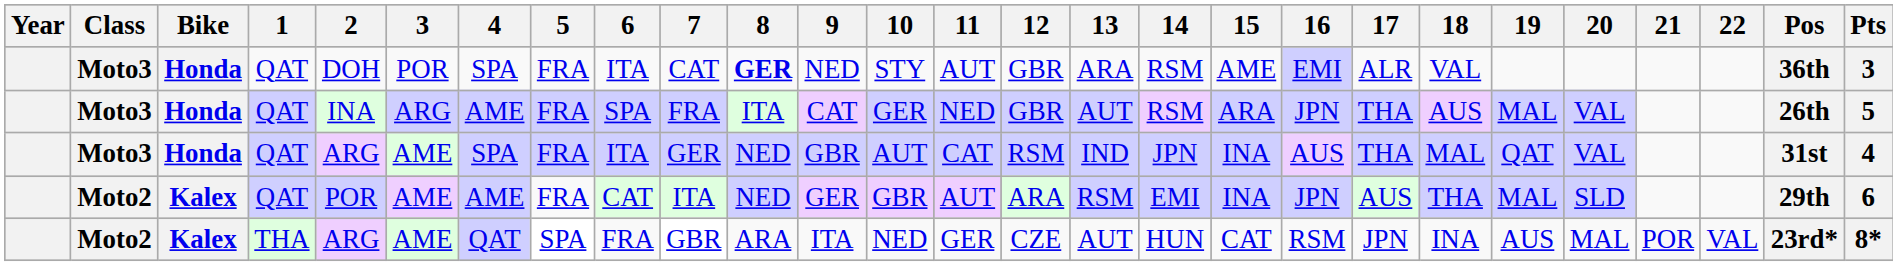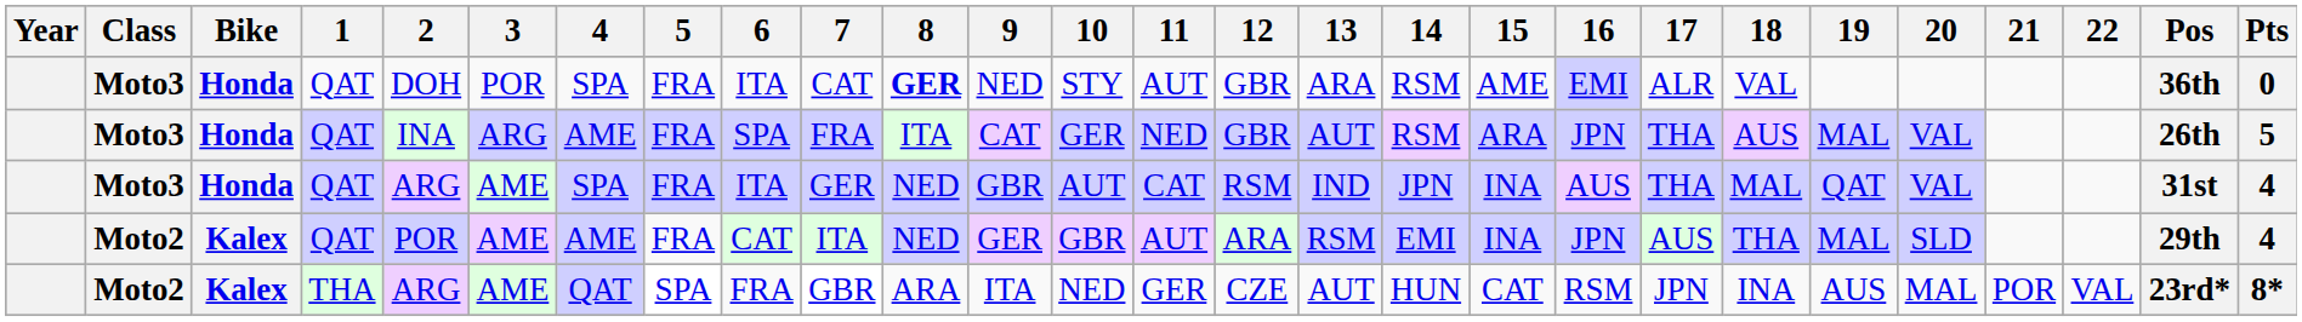row 2 | Pts: 3 -> 0
row 5 | Pts: 6 -> 4
